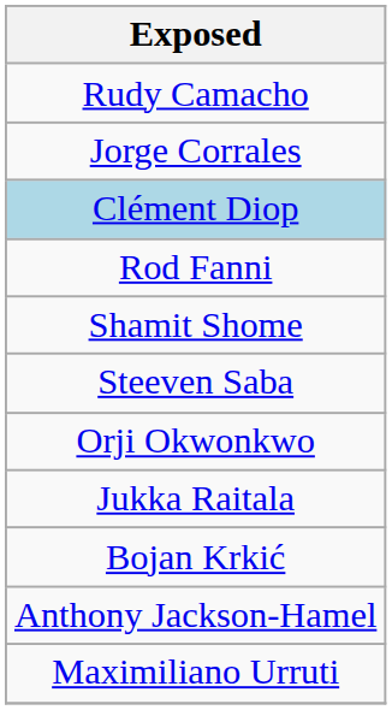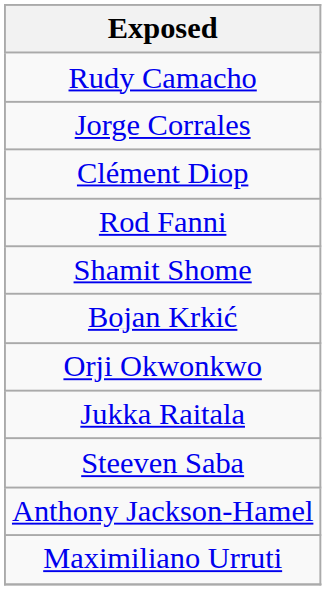row 4 | column 1: lightblue background -> no background
row 7 | column 1: Steeven Saba -> Bojan Krkić
row 10 | column 1: Bojan Krkić -> Steeven Saba
